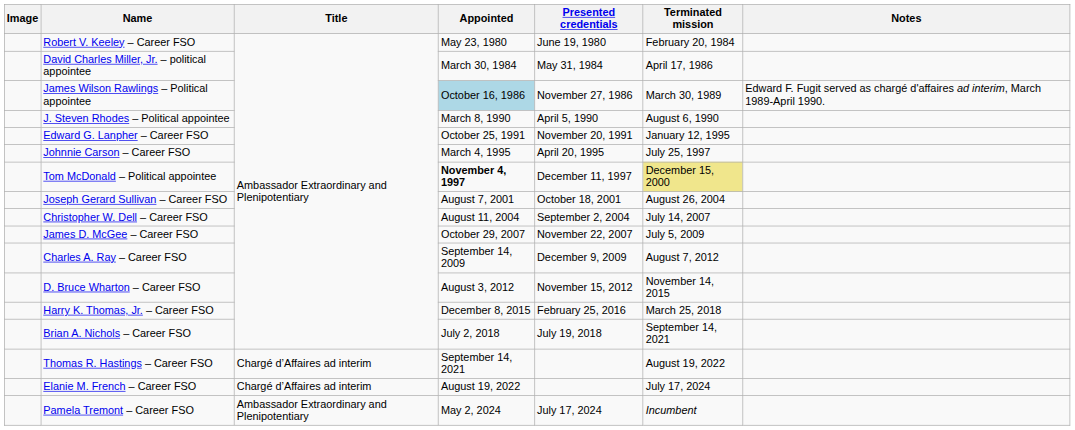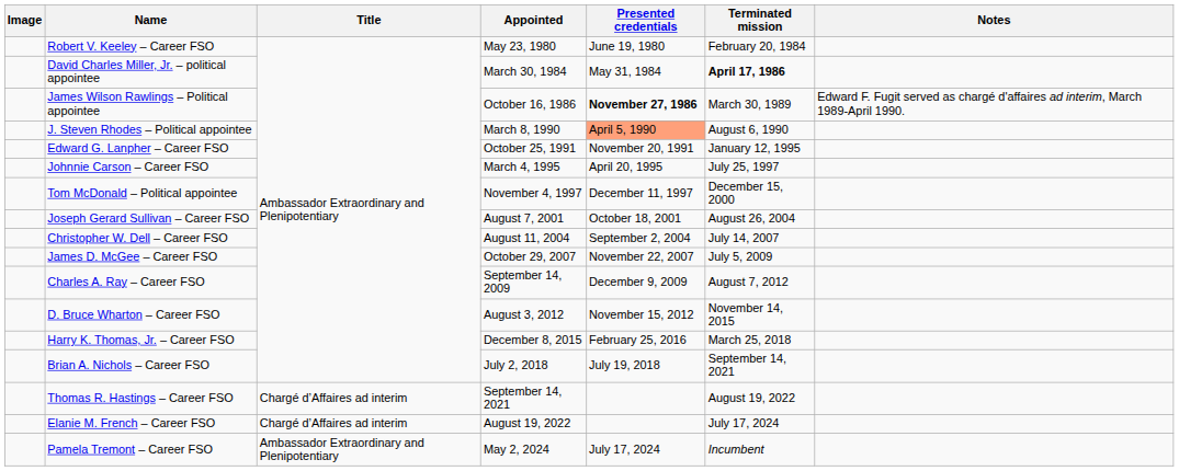David Charles Miller, Jr. – political appointee | Terminated mission: normal -> bold
James Wilson Rawlings – Political appointee | Appointed: lightblue background -> no background
James Wilson Rawlings – Political appointee | Presented credentials: normal -> bold
J. Steven Rhodes – Political appointee | Presented credentials: no background -> lightsalmon background
Tom McDonald – Political appointee | Appointed: bold -> normal
Tom McDonald – Political appointee | Terminated mission: khaki background -> no background
